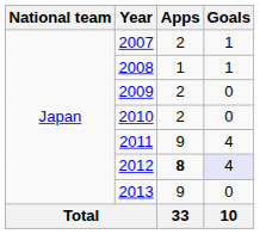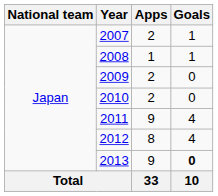2012 | Apps: bold -> normal
2012 | Goals: lavender background -> no background
2013 | Goals: normal -> bold
